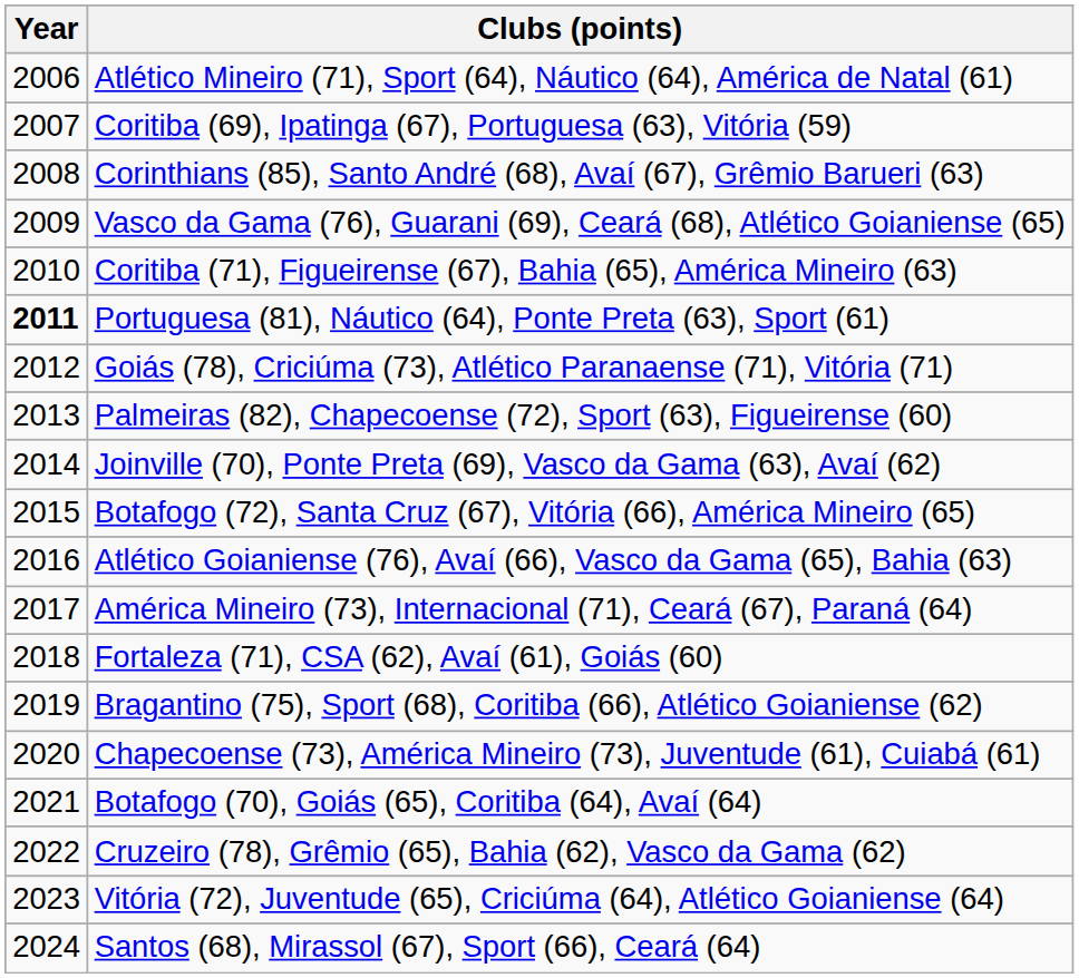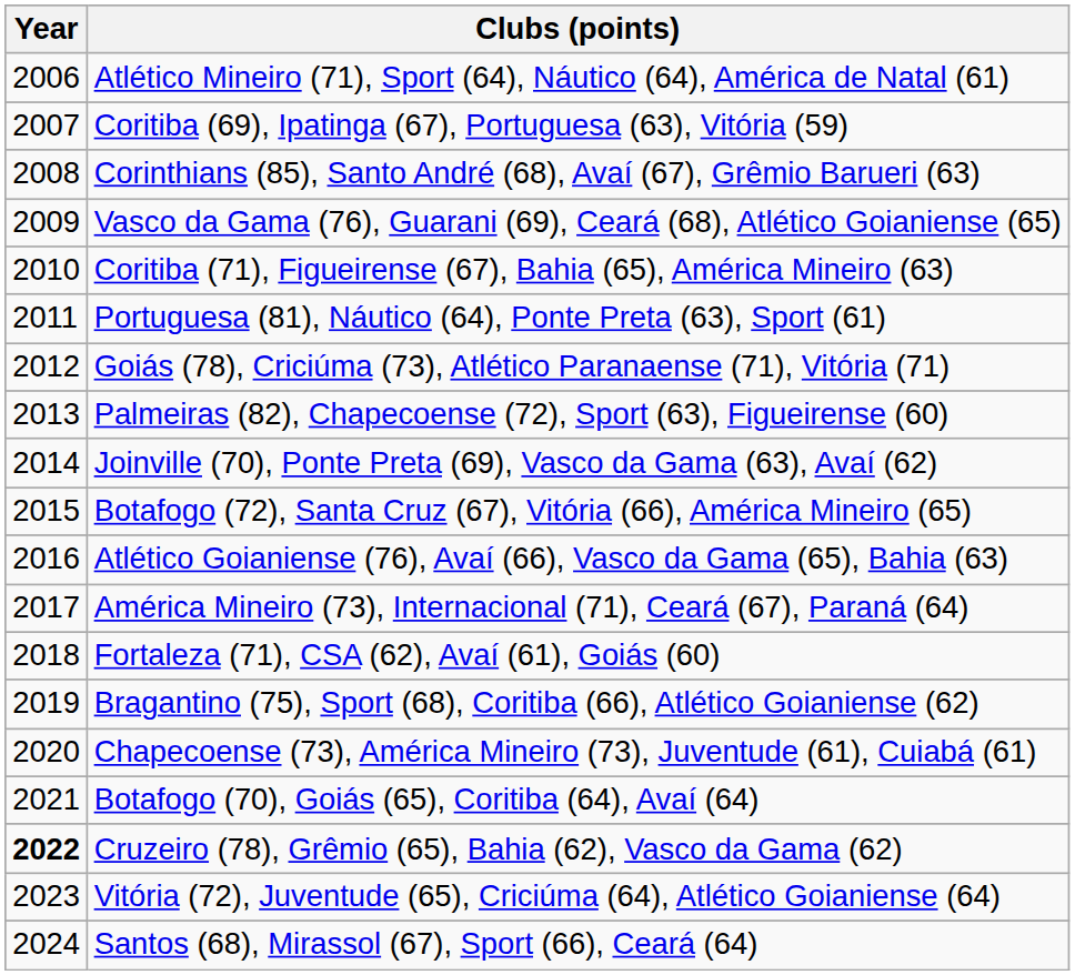Portuguesa (81), Náutico (64), Ponte Preta (63), Sport (61) | Year: bold -> normal
Cruzeiro (78), Grêmio (65), Bahia (62), Vasco da Gama (62) | Year: normal -> bold
